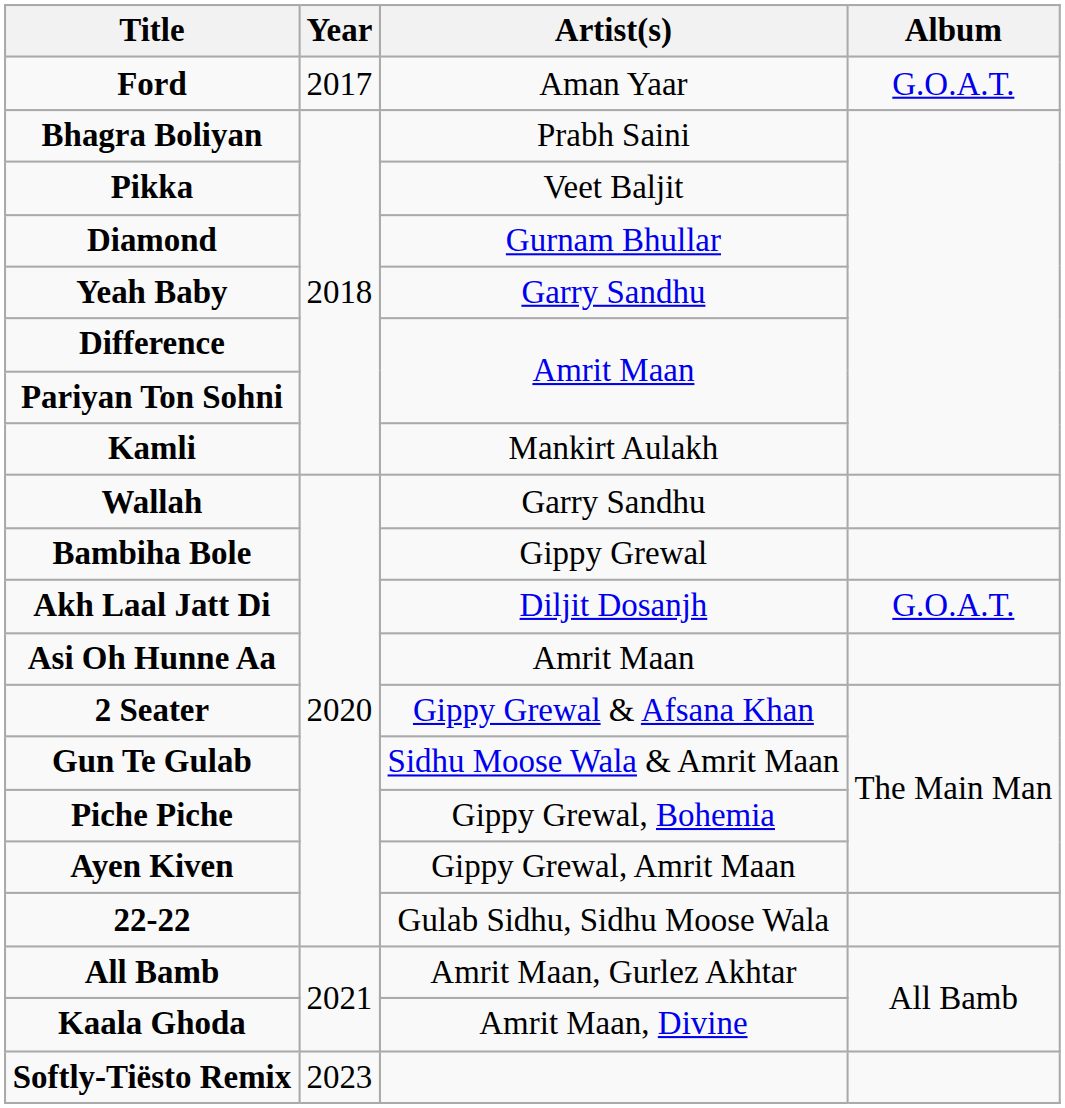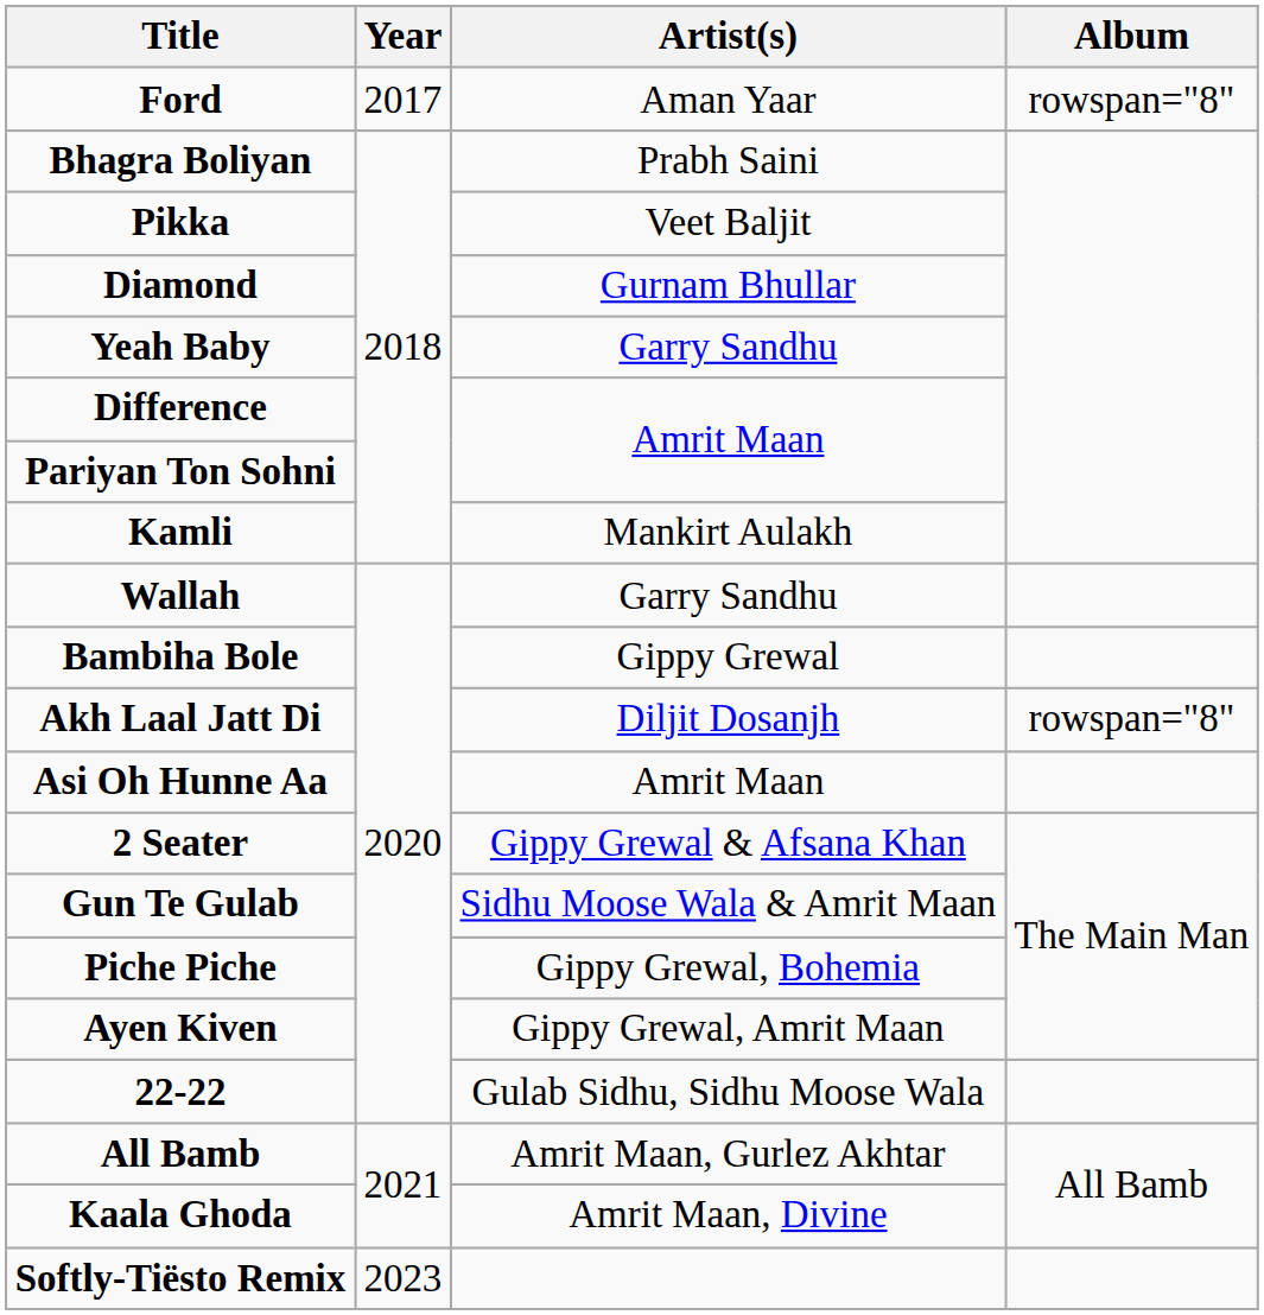Ford | Album: G.O.A.T. -> rowspan="8"
Akh Laal Jatt Di | Album: G.O.A.T. -> rowspan="8"
